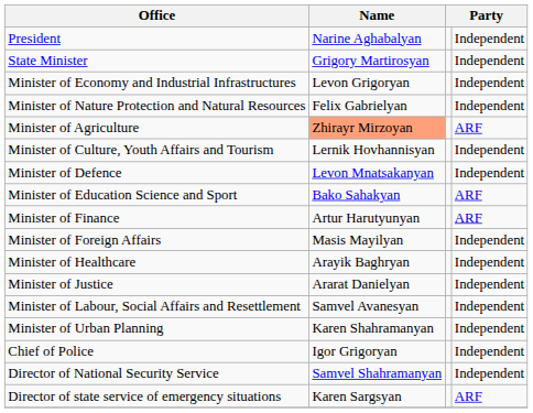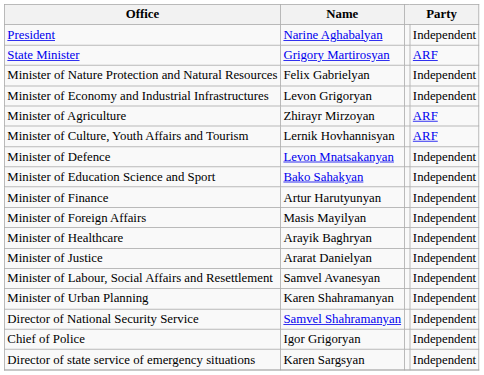State Minister | column 4: Independent -> ARF
rows swapped: Minister of Economy and Industrial Infrastructures <-> Minister of Nature Protection and Natural Resources
Minister of Agriculture | Name: lightsalmon background -> no background
Minister of Culture, Youth Affairs and Tourism | column 4: Independent -> ARF
Minister of Education Science and Sport | column 4: ARF -> Independent
Minister of Finance | column 4: ARF -> Independent
rows swapped: Director of National Security Service <-> Chief of Police
Director of state service of emergency situations | column 4: ARF -> Independent
